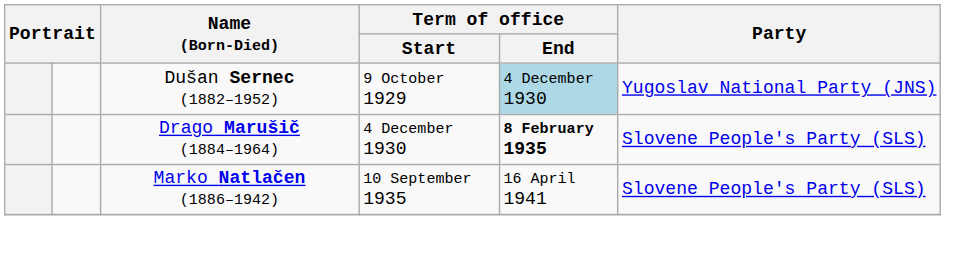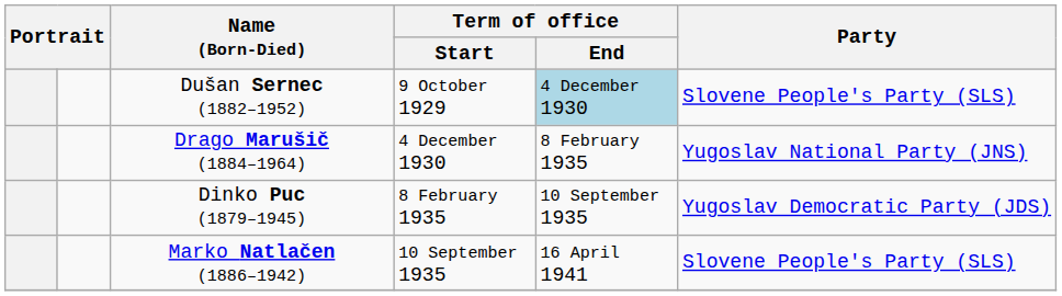Dušan Sernec (1882–1952) | Party: Yugoslav National Party (JNS) -> Slovene People's Party (SLS)
Drago Marušič (1884–1964) | Term of office / End: bold -> normal
Drago Marušič (1884–1964) | Party: Slovene People's Party (SLS) -> Yugoslav National Party (JNS)
+ row: Dinko Puc (1879–1945) | 8 February 1935 | 10 September 1935 | Yugoslav Democratic Party (JDS)
